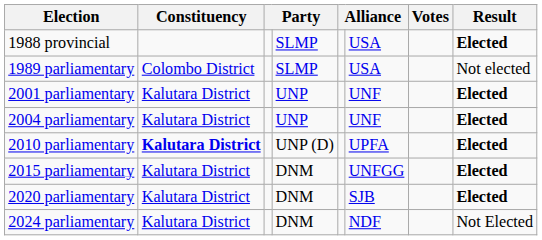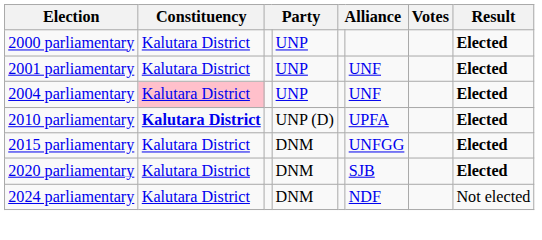- row: 1988 provincial | SLMP | USA | Elected
- row: 1989 parliamentary | Colombo District | SLMP | USA | Not elected
+ row: 2000 parliamentary | Kalutara District | UNP | Elected
2004 parliamentary | Constituency: no background -> pink background
2024 parliamentary | Result: Not Elected -> Not elected
